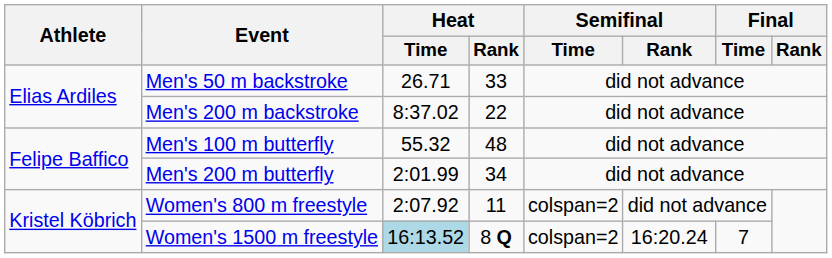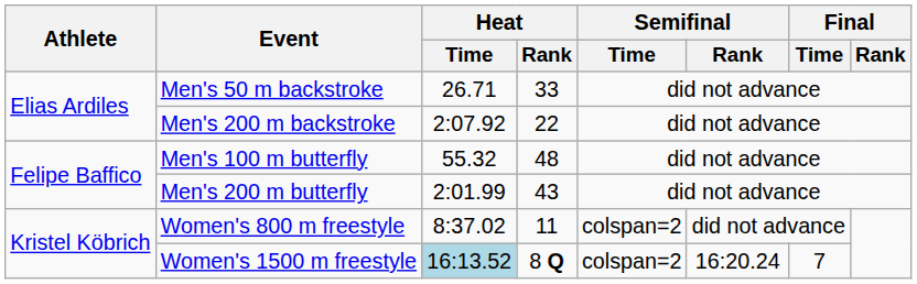Men's 200 m backstroke | Heat / Time: 8:37.02 -> 2:07.92
Men's 200 m butterfly | Heat / Rank: 34 -> 43
Women's 800 m freestyle | Heat / Time: 2:07.92 -> 8:37.02
